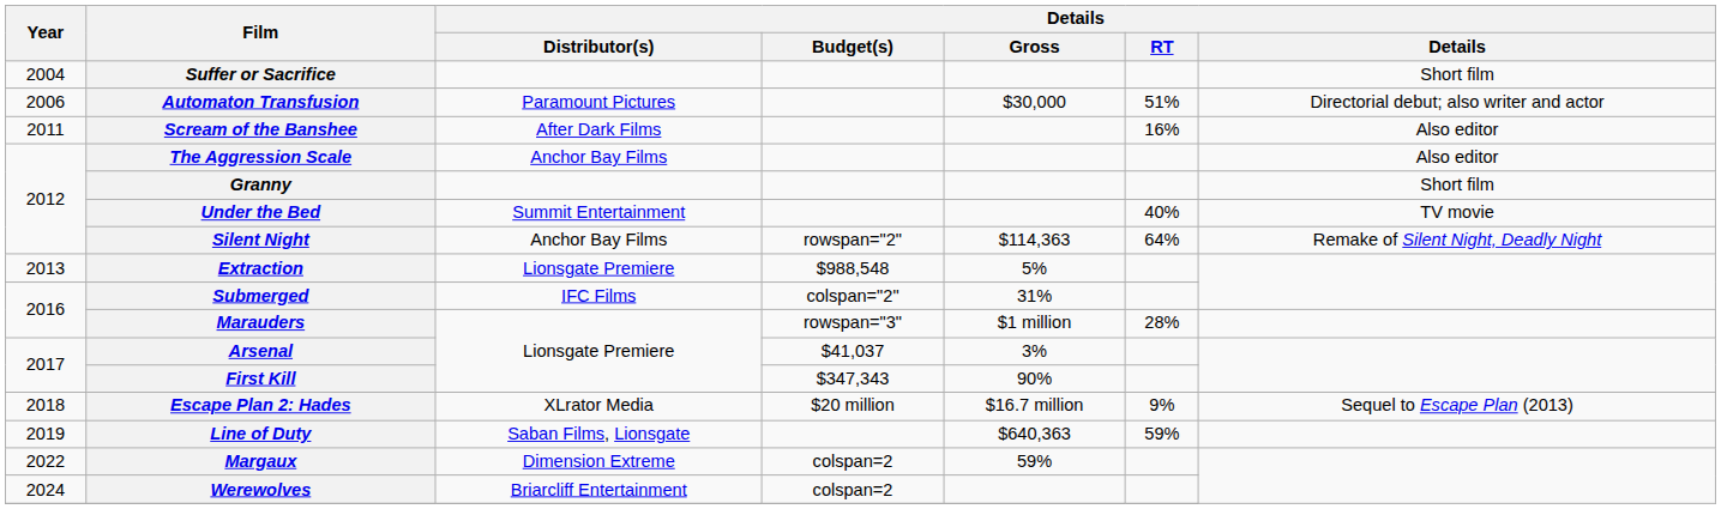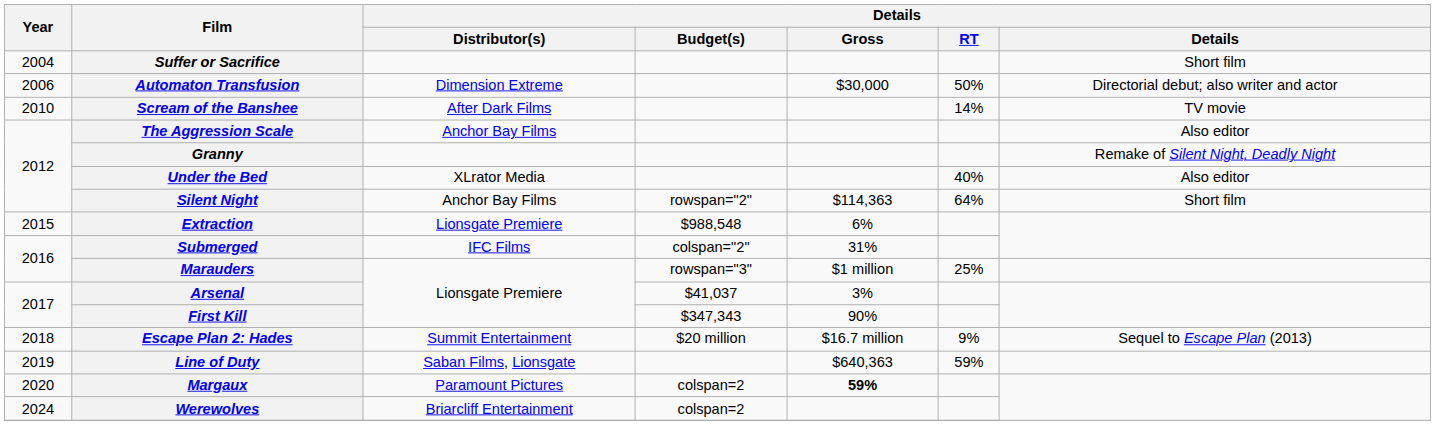Automaton Transfusion | Details / Distributor(s): Paramount Pictures -> Dimension Extreme
Automaton Transfusion | Details / RT: 51% -> 50%
Scream of the Banshee | Year: 2011 -> 2010
Scream of the Banshee | Details / RT: 16% -> 14%
Scream of the Banshee | column 7: Also editor -> TV movie
Granny | column 7: Short film -> Remake of Silent Night, Deadly Night
Under the Bed | Details / Distributor(s): Summit Entertainment -> XLrator Media
Under the Bed | column 7: TV movie -> Also editor
Silent Night | column 7: Remake of Silent Night, Deadly Night -> Short film
Extraction | Year: 2013 -> 2015
Extraction | Details / Gross: 5% -> 6%
Marauders | Details / RT: 28% -> 25%
Escape Plan 2: Hades | Details / Distributor(s): XLrator Media -> Summit Entertainment
Margaux | Year: 2022 -> 2020
Margaux | Details / Distributor(s): Dimension Extreme -> Paramount Pictures
Margaux | Details / Gross: normal -> bold
